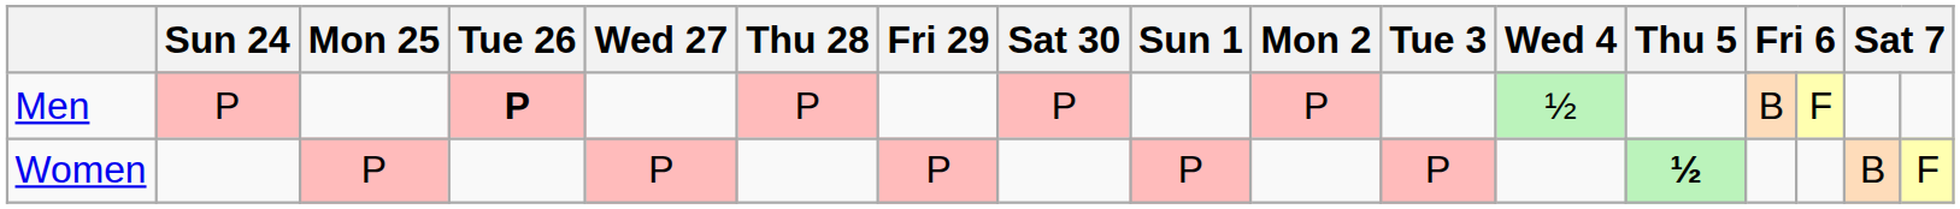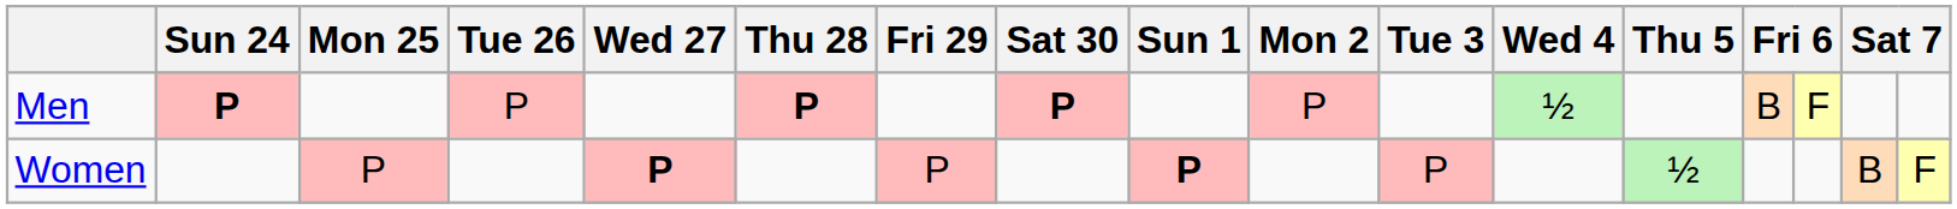Men | Sun 24: normal -> bold
Men | Tue 26: bold -> normal
Men | Thu 28: normal -> bold
Men | Sat 30: normal -> bold
Women | Wed 27: normal -> bold
Women | Sun 1: normal -> bold
Women | column 13: bold -> normal
